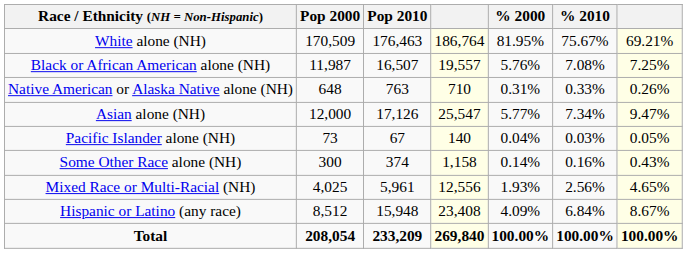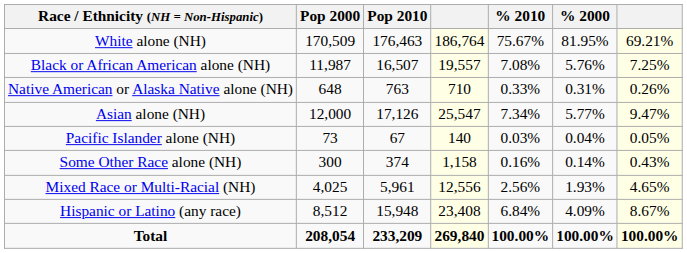columns swapped: % 2000 <-> % 2010
